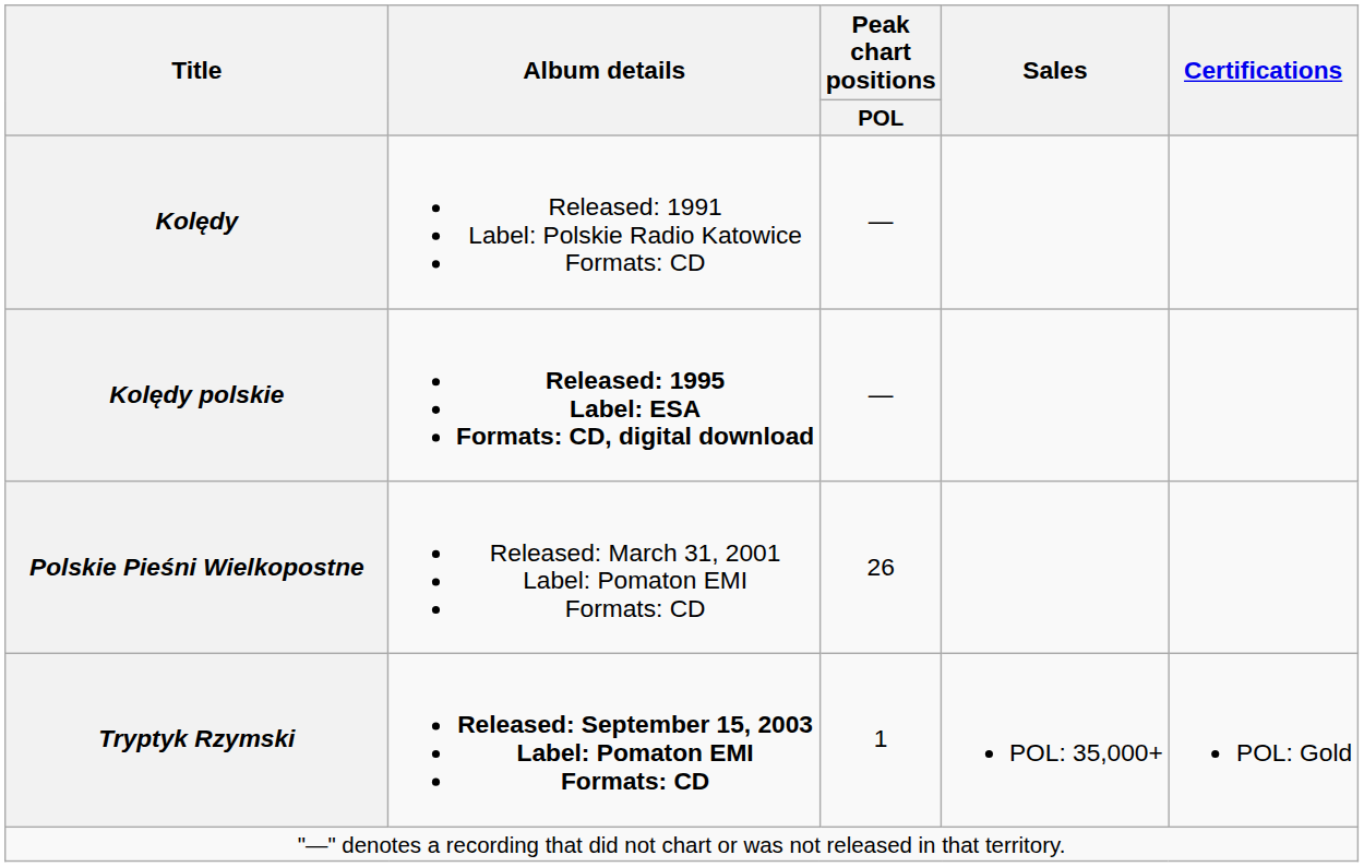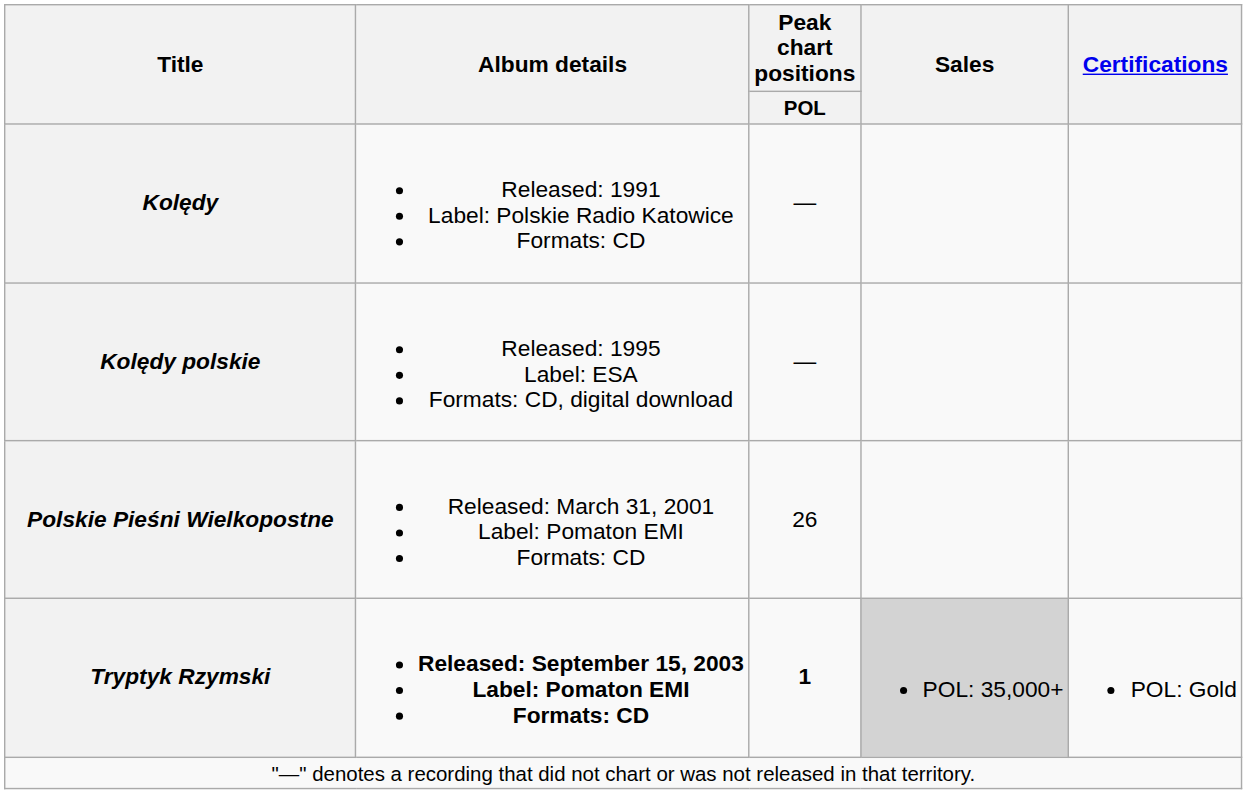Kolędy polskie | Album details: bold -> normal
Tryptyk Rzymski | Peak chart positions / POL: normal -> bold
Tryptyk Rzymski | Sales: no background -> lightgrey background
